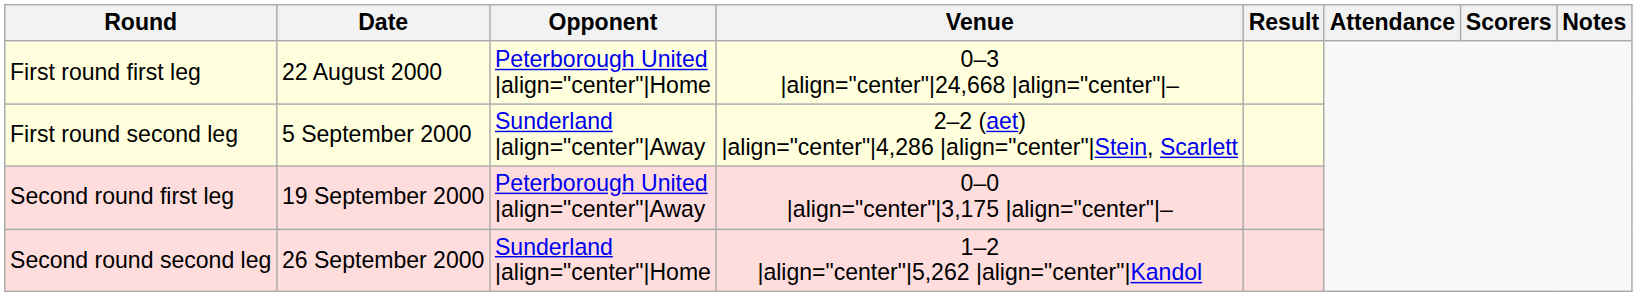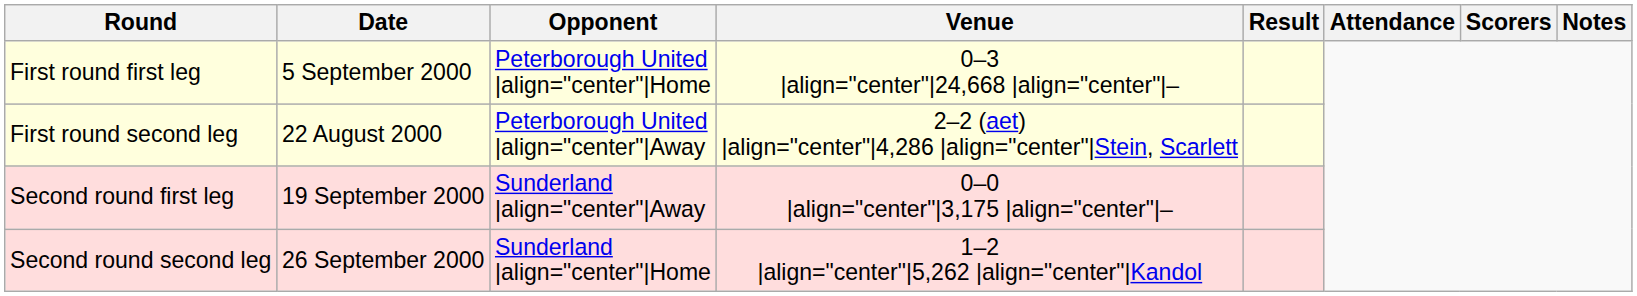First round first leg | Date: 22 August 2000 -> 5 September 2000
First round second leg | Date: 5 September 2000 -> 22 August 2000
First round second leg | Opponent: Sunderland |align="center"|Away -> Peterborough United |align="center"|Away
Second round first leg | Opponent: Peterborough United |align="center"|Away -> Sunderland |align="center"|Away
